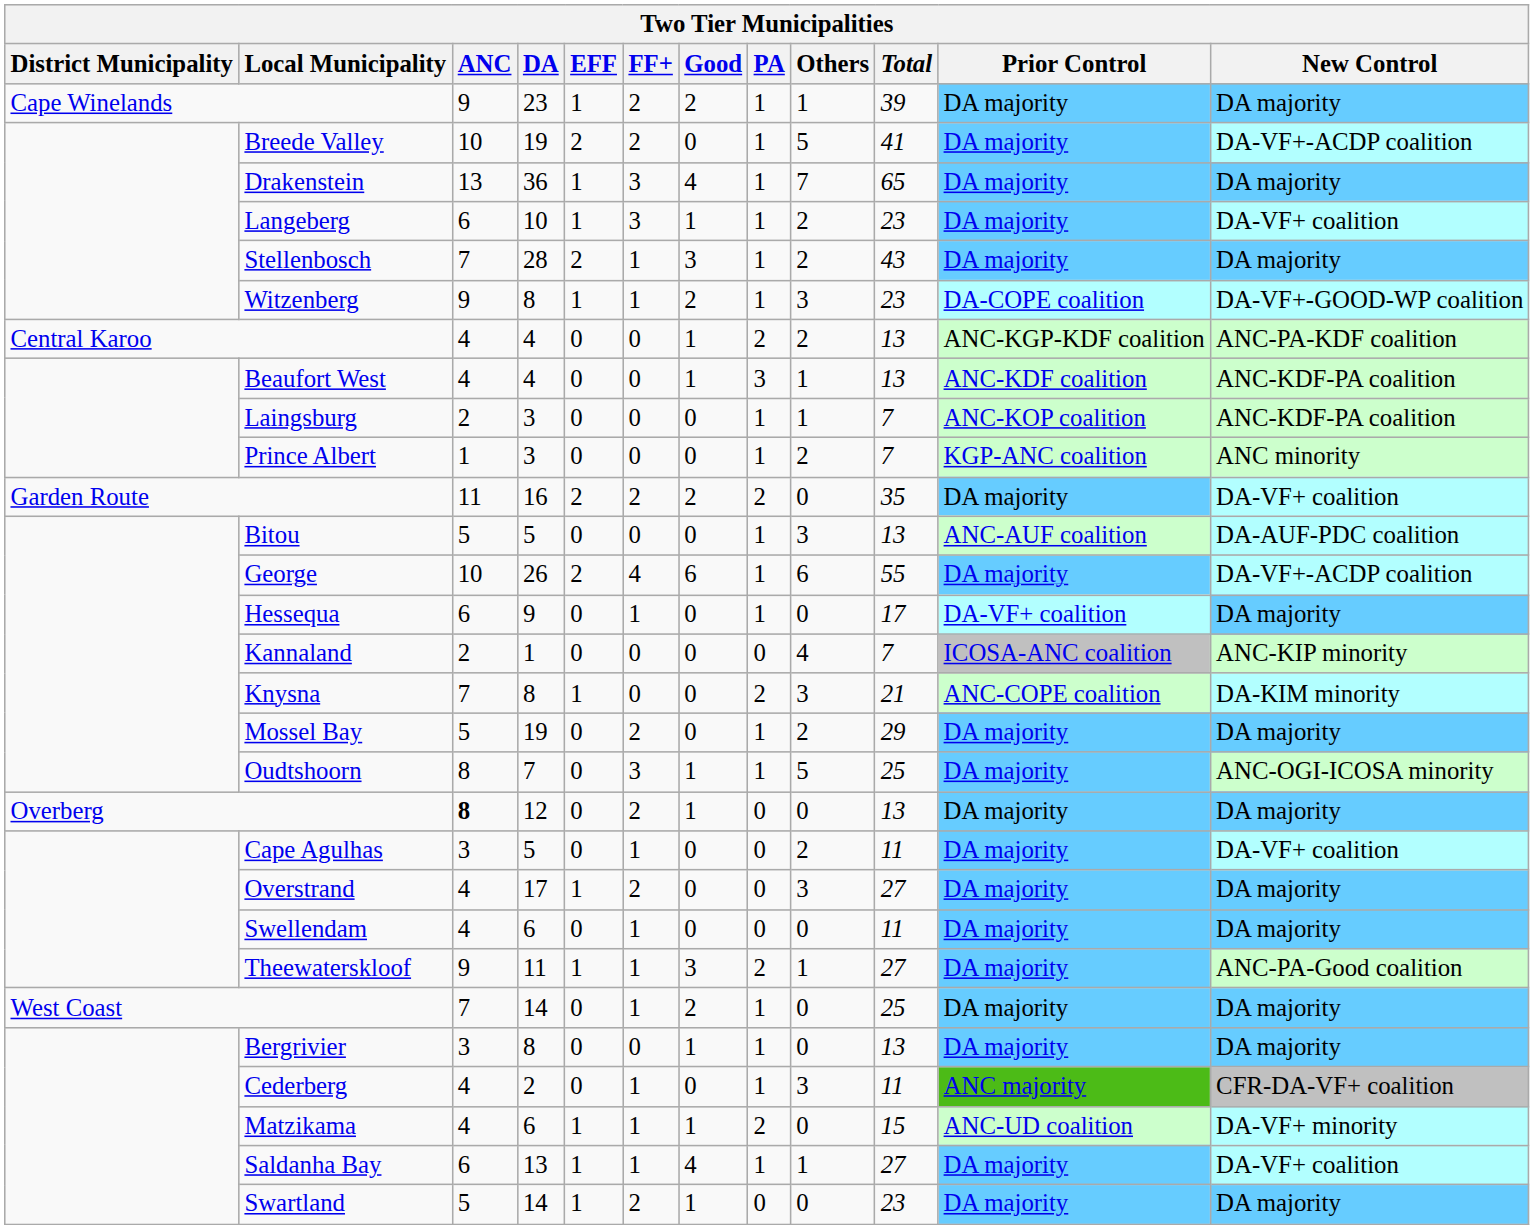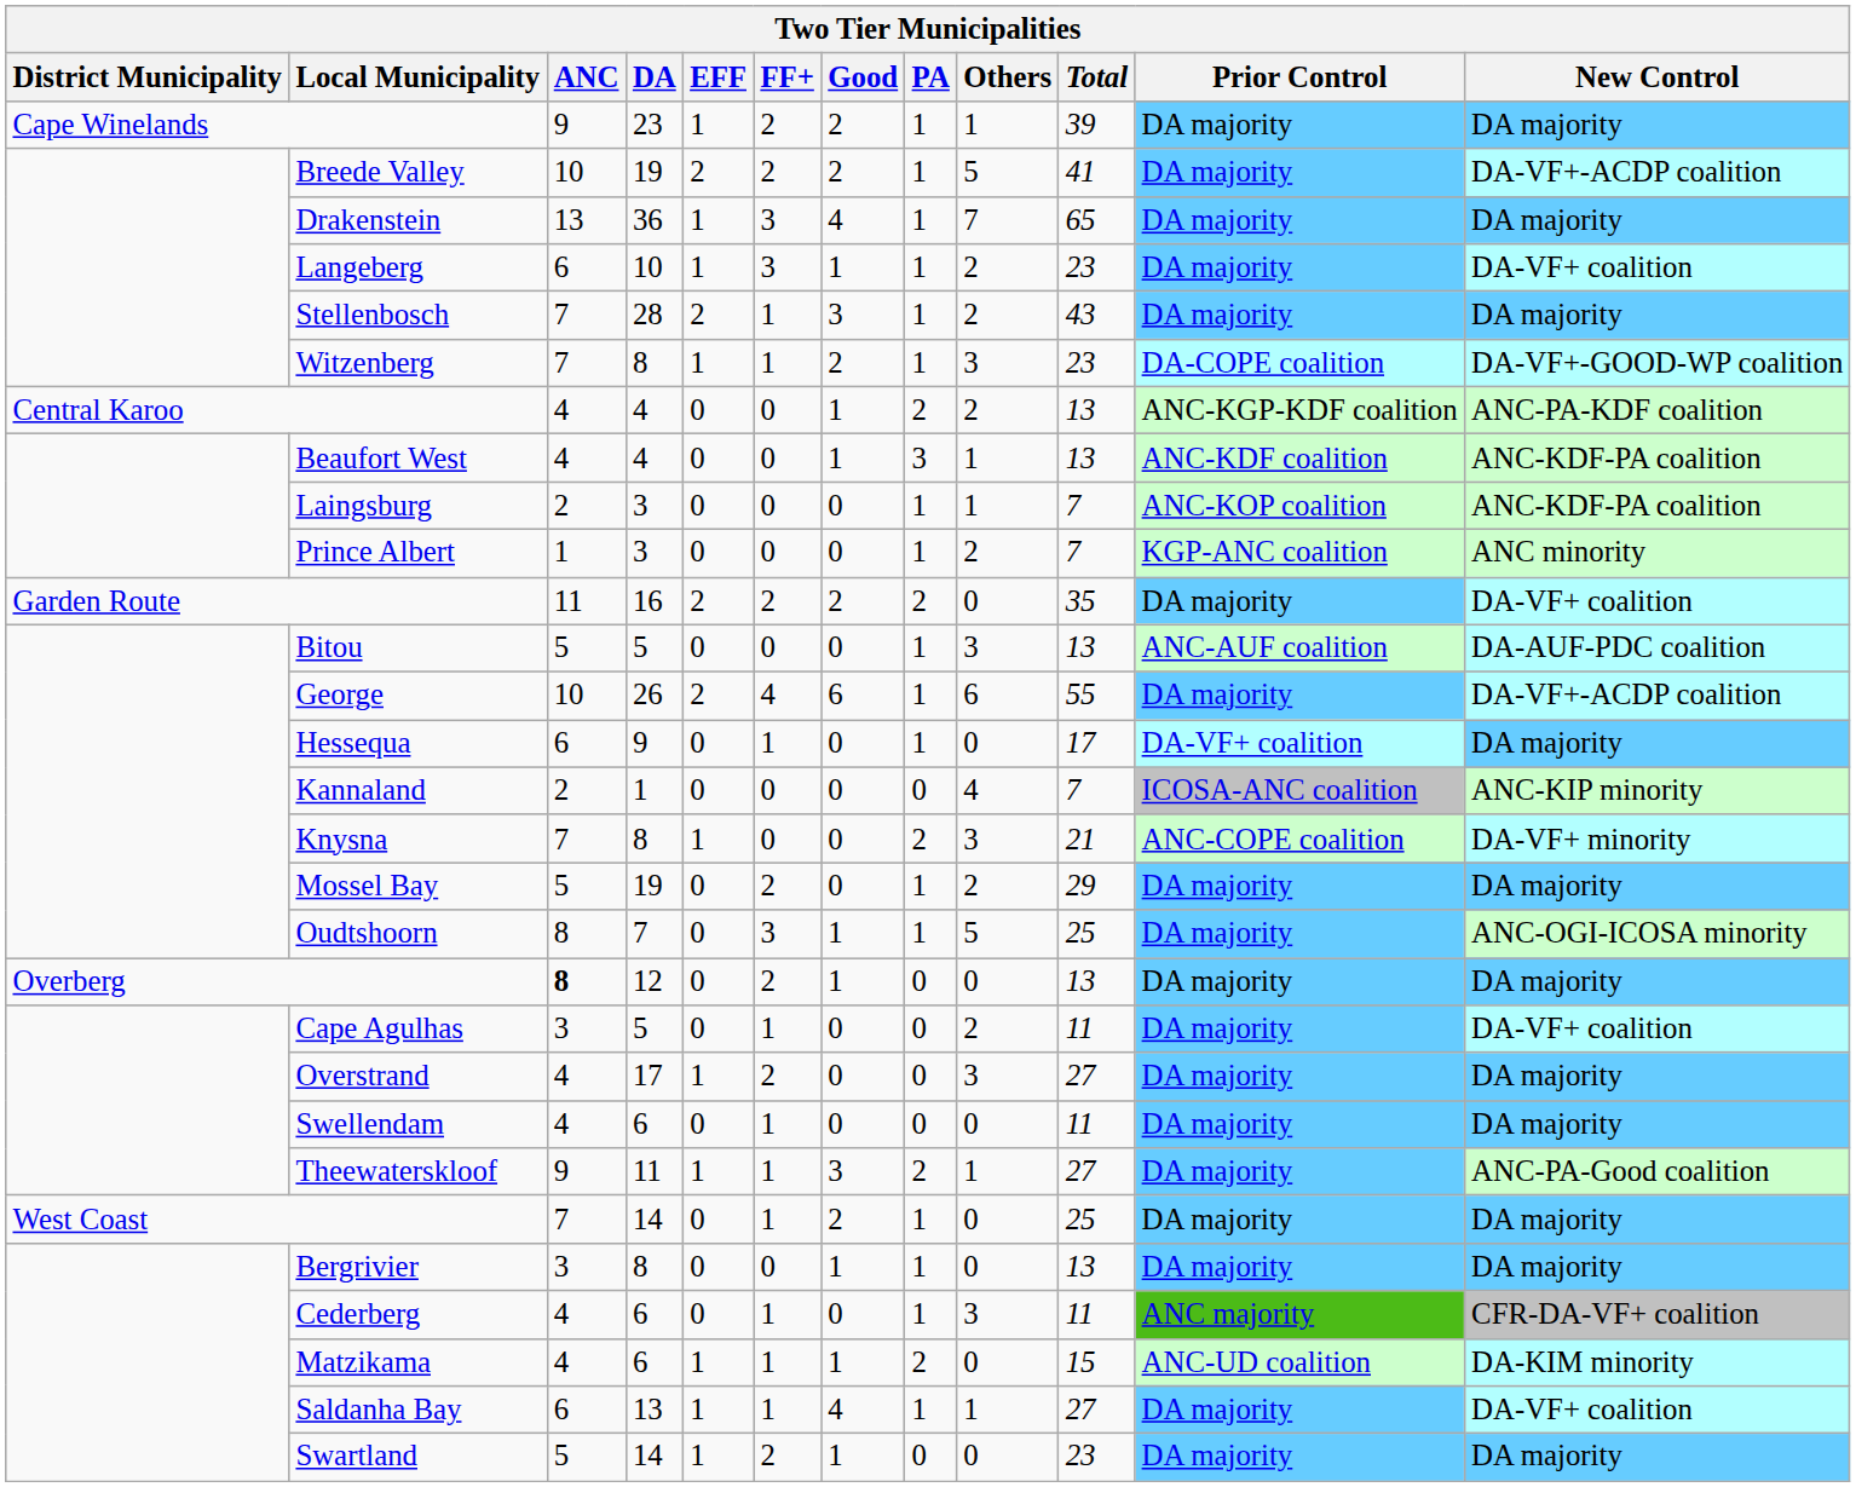Breede Valley | Good: 0 -> 2
Witzenberg | ANC: 9 -> 7
Knysna | New Control: DA-KIM minority -> DA-VF+ minority
Cederberg | DA: 2 -> 6
Matzikama | New Control: DA-VF+ minority -> DA-KIM minority
